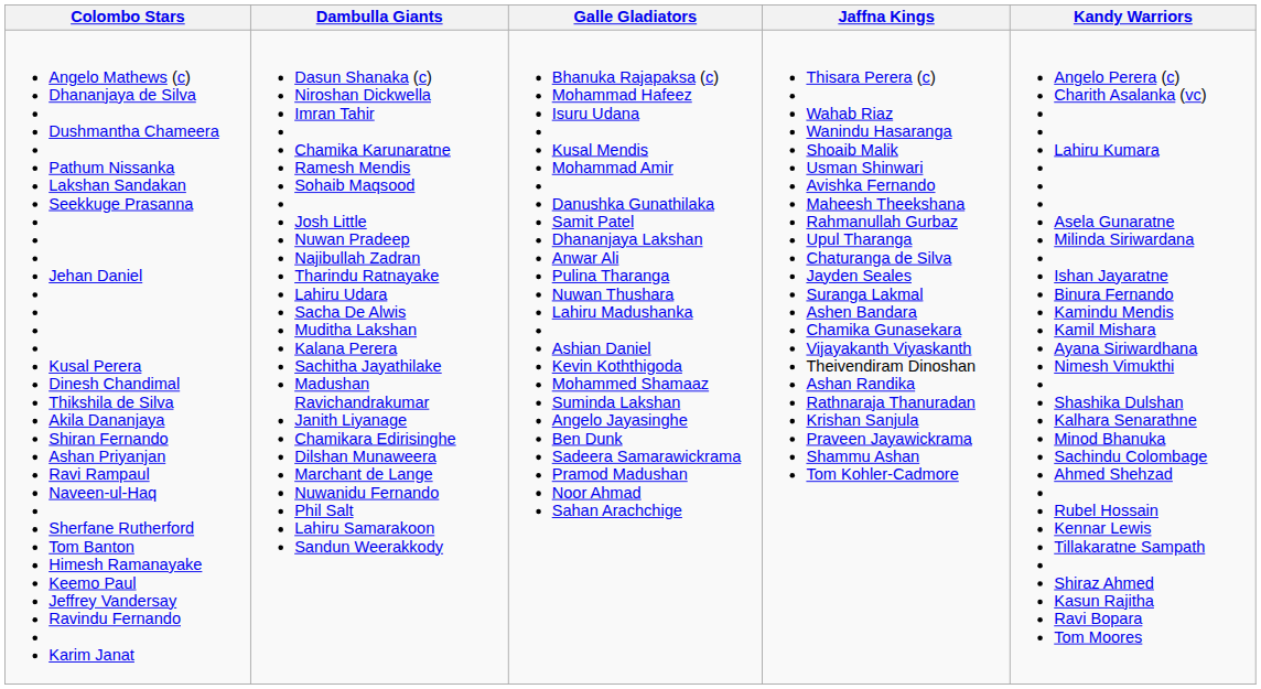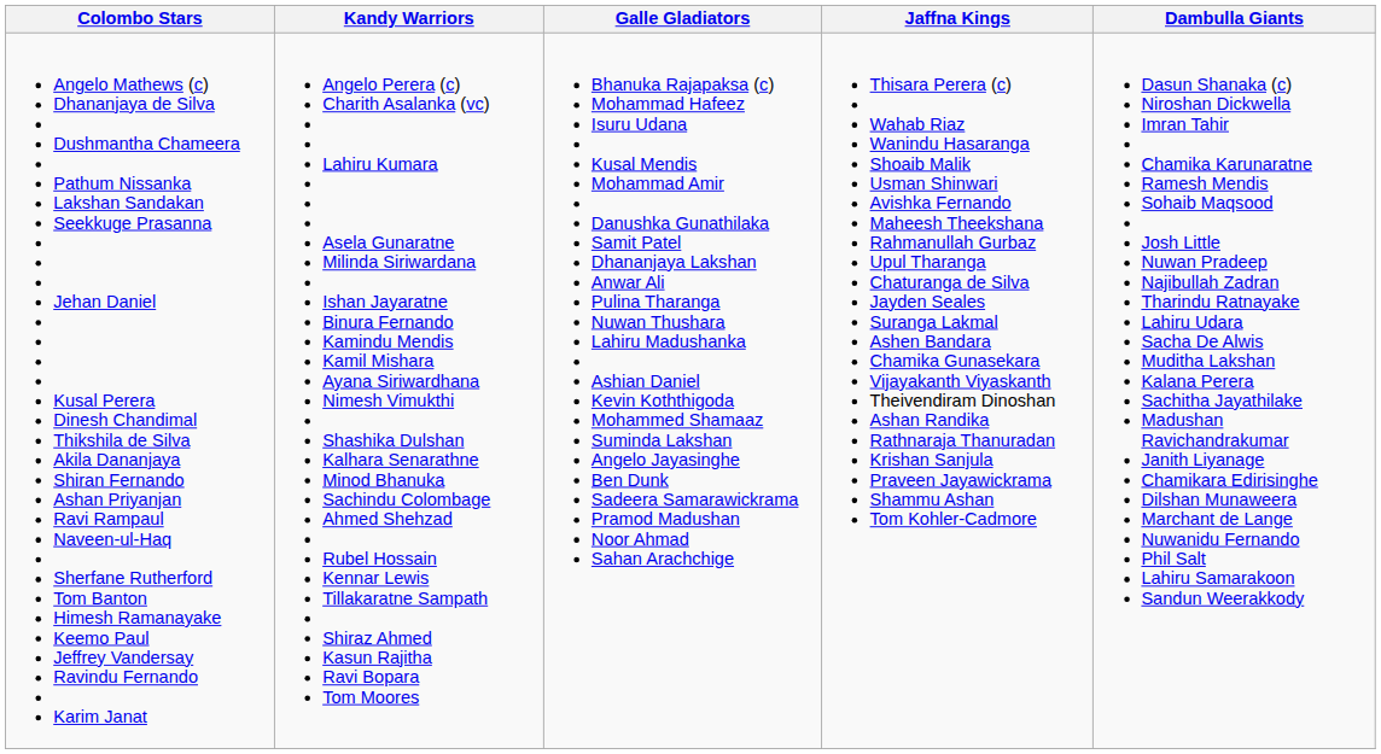columns swapped: Dambulla Giants <-> Kandy Warriors
